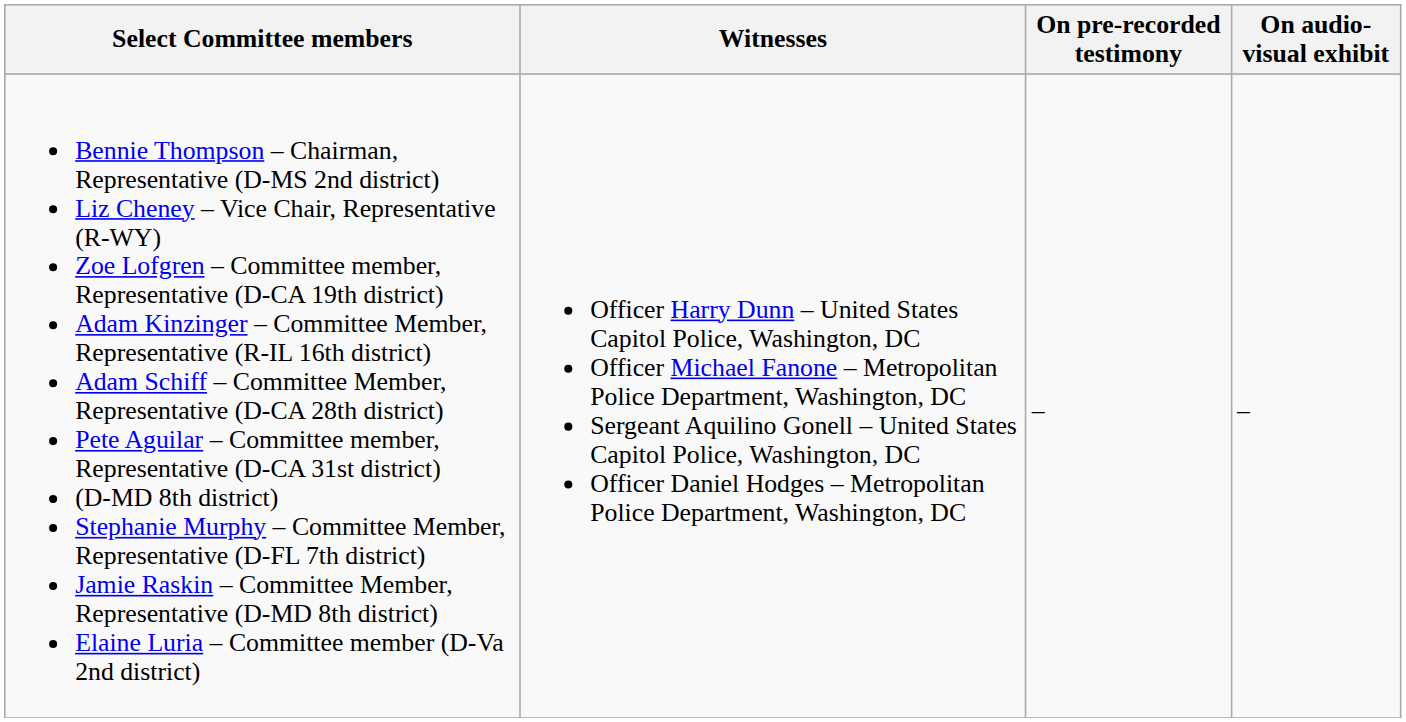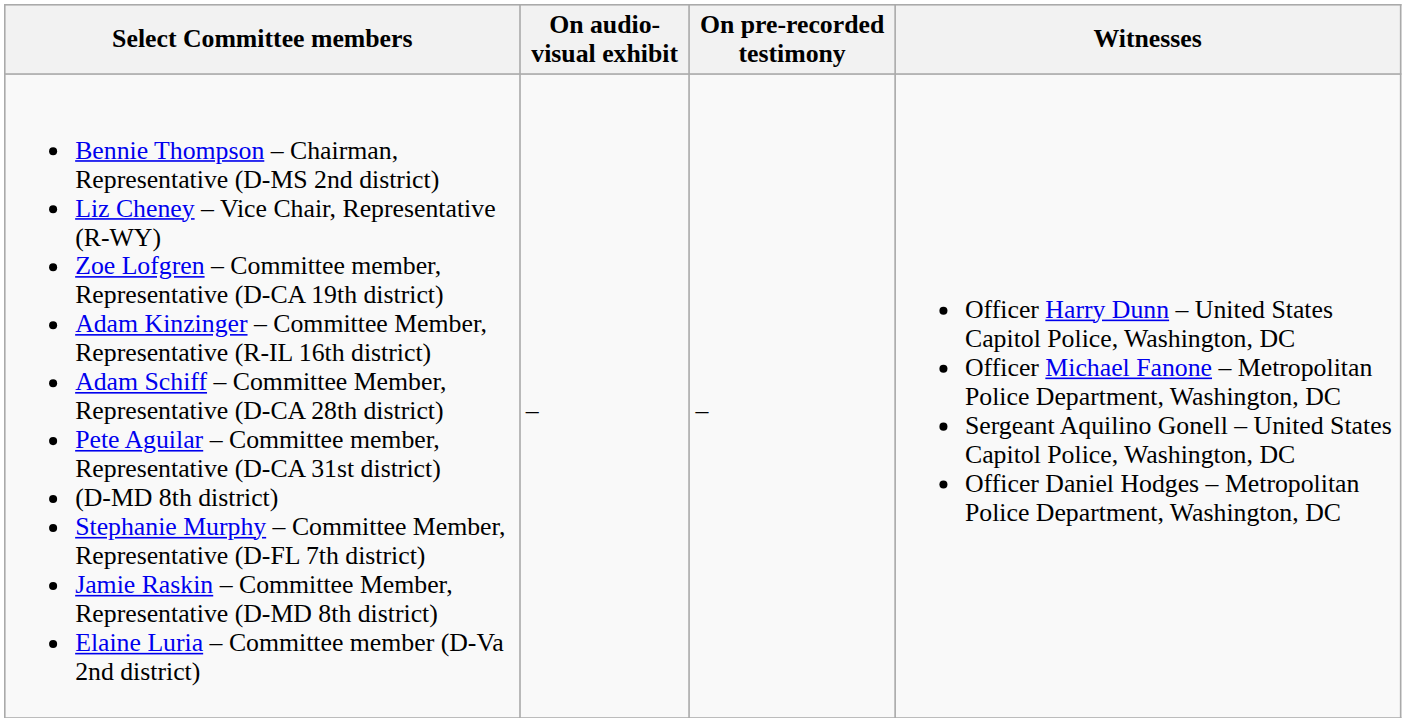columns swapped: Witnesses <-> On audio-visual exhibit
